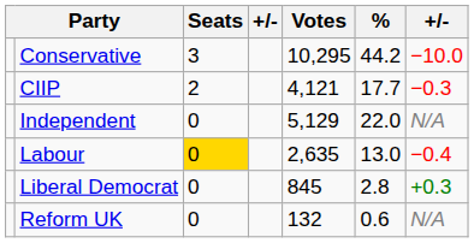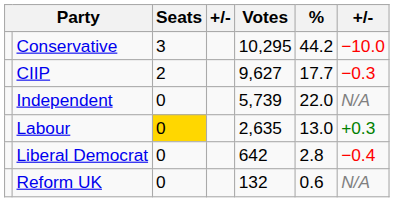CIIP | Votes: 4,121 -> 9,627
Independent | Votes: 5,129 -> 5,739
Labour | column 7: −0.4 -> +0.3
Liberal Democrat | Votes: 845 -> 642
Liberal Democrat | column 7: +0.3 -> −0.4
